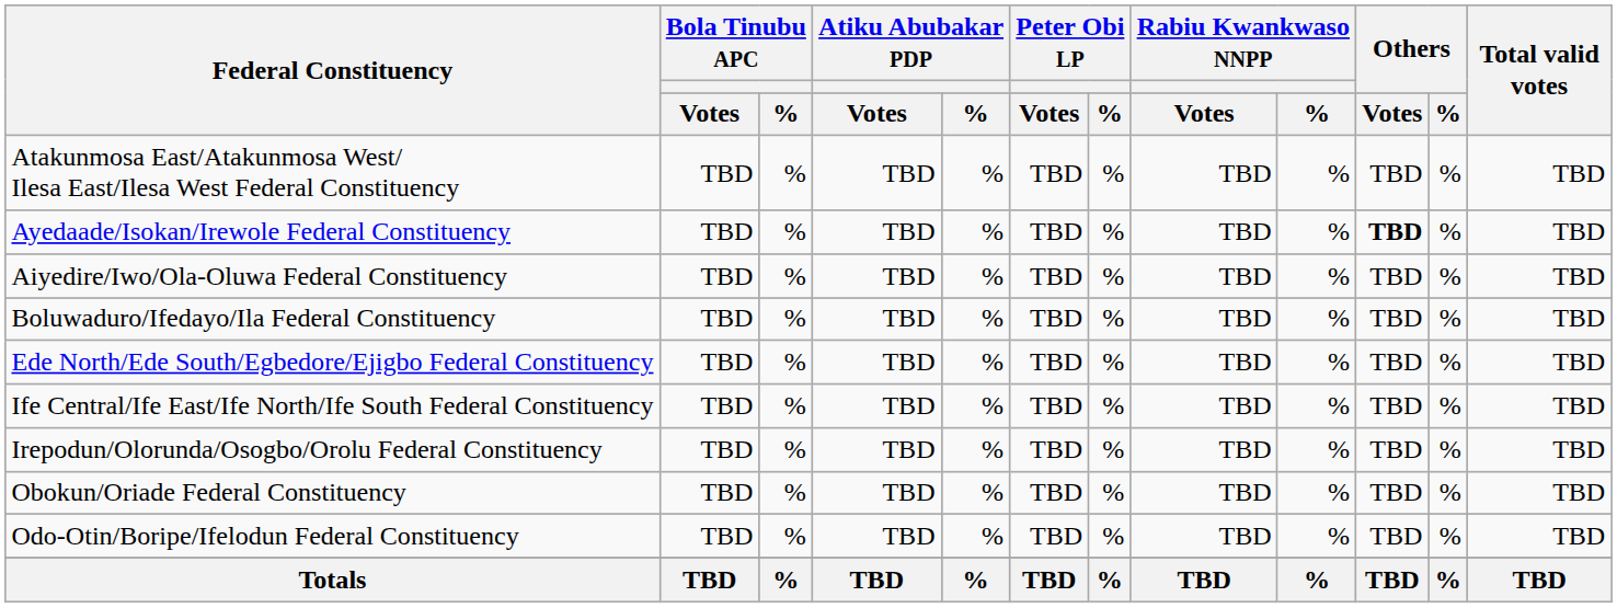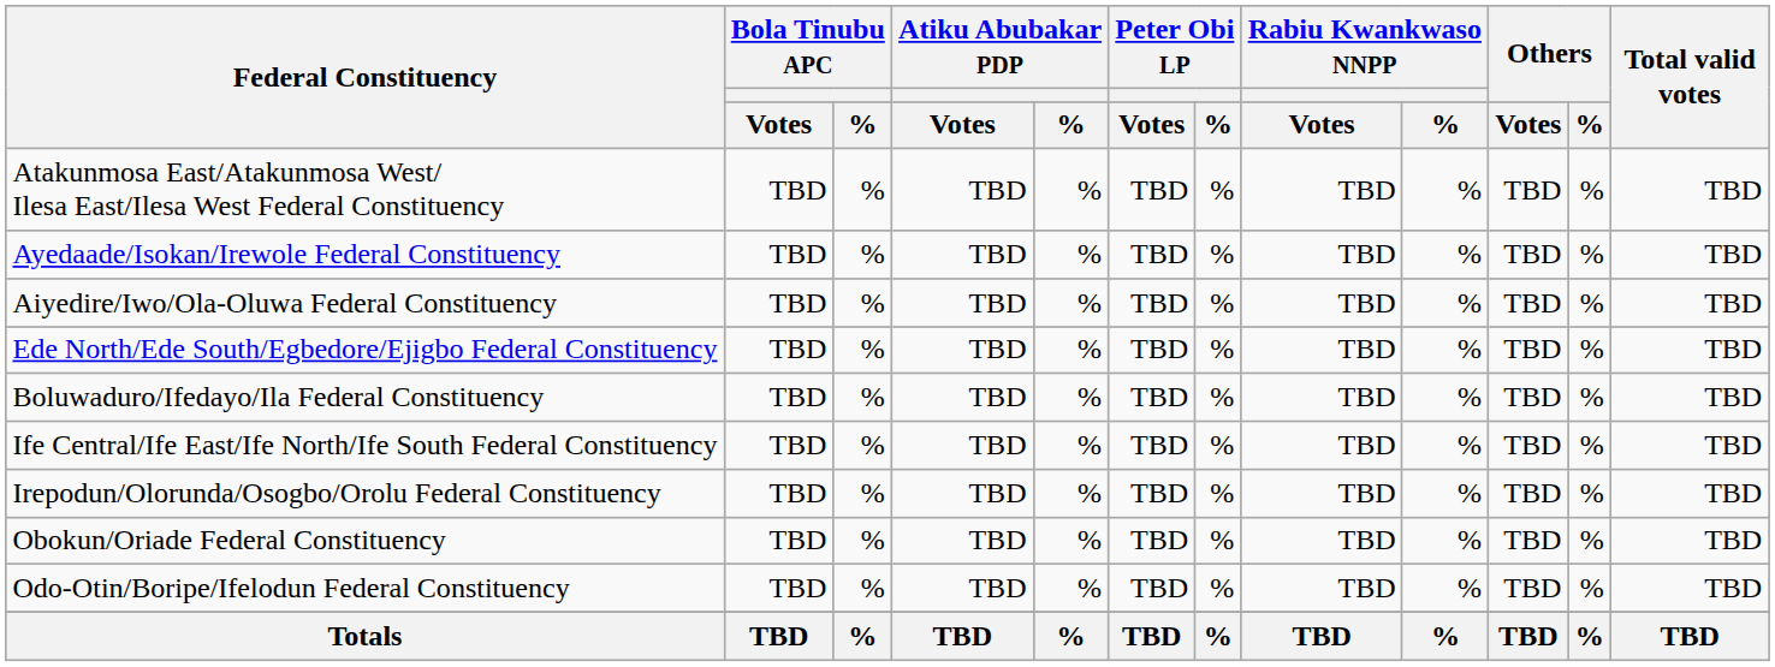Ayedaade/Isokan/Irewole Federal Constituency | Others / Votes: bold -> normal
rows swapped: Boluwaduro/Ifedayo/Ila Federal Constituency <-> Ede North/Ede South/Egbedore/Ejigbo Federal Constituency
